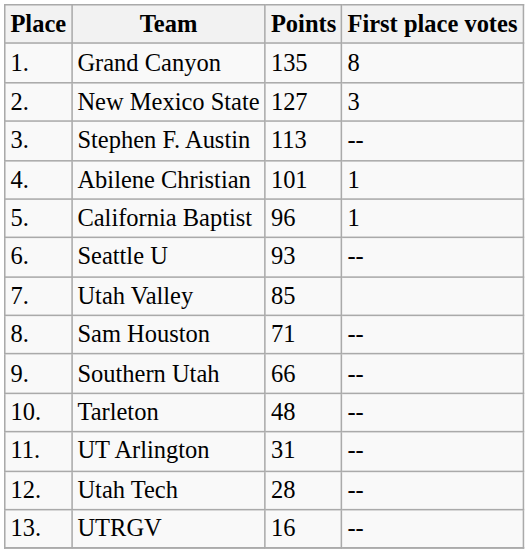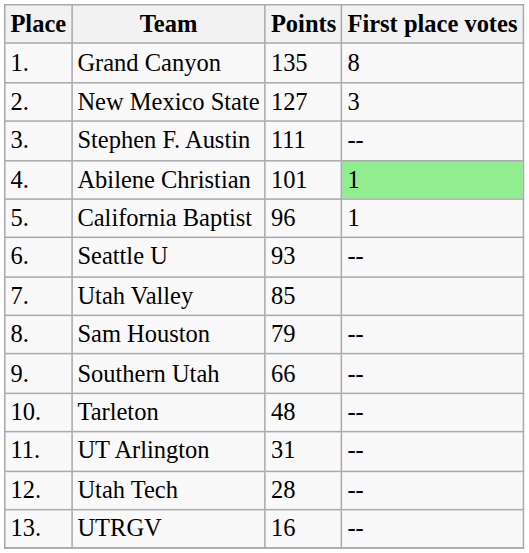Stephen F. Austin | Points: 113 -> 111
Abilene Christian | First place votes: no background -> lightgreen background
Sam Houston | Points: 71 -> 79
